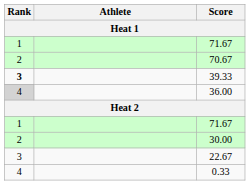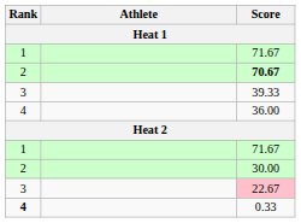70.67 | Score: normal -> bold
39.33 | Rank: bold -> normal
36.00 | Rank: lightgrey background -> no background
22.67 | Score: no background -> pink background
0.33 | Rank: normal -> bold
